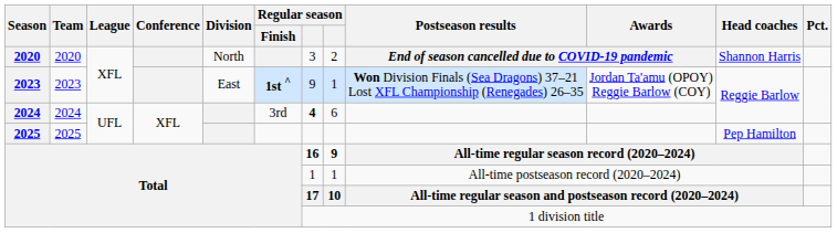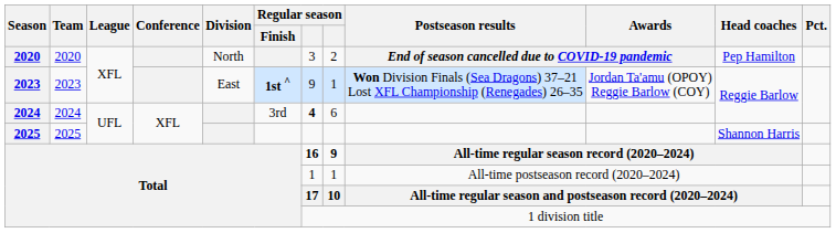row 3 | Head coaches: Shannon Harris -> Pep Hamilton
row 6 | Head coaches: Pep Hamilton -> Shannon Harris
